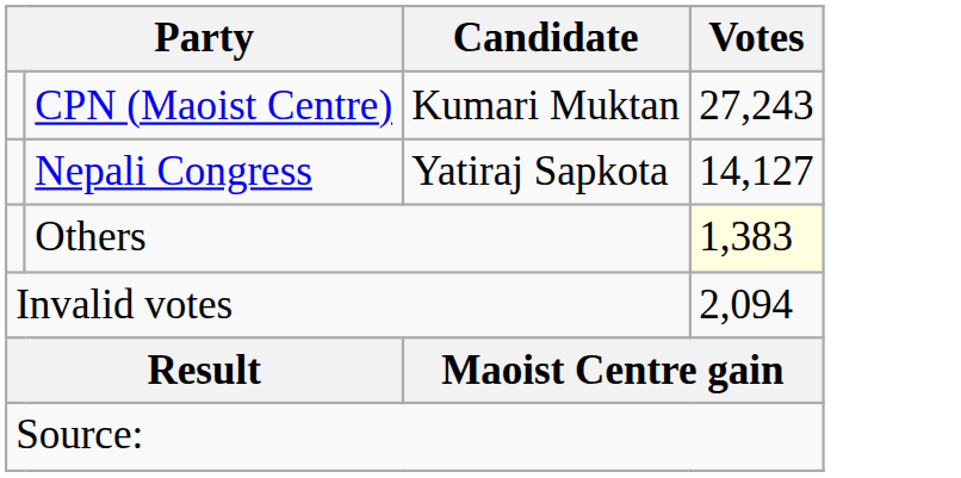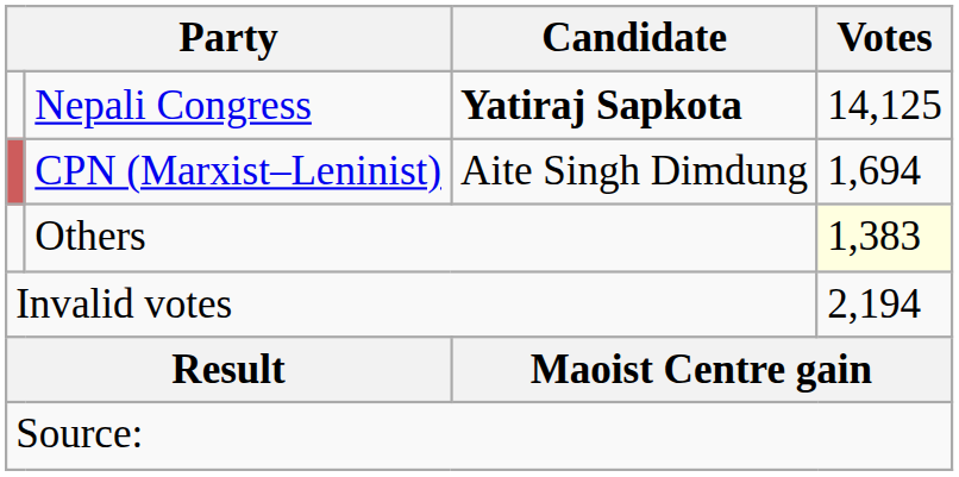- row: CPN (Maoist Centre) | Kumari Muktan | 27,243
Nepali Congress | Candidate: normal -> bold
Nepali Congress | Votes: 14,127 -> 14,125
+ row: CPN (Marxist–Leninist) | Aite Singh Dimdung | 1,694
Invalid votes | Votes: 2,094 -> 2,194
